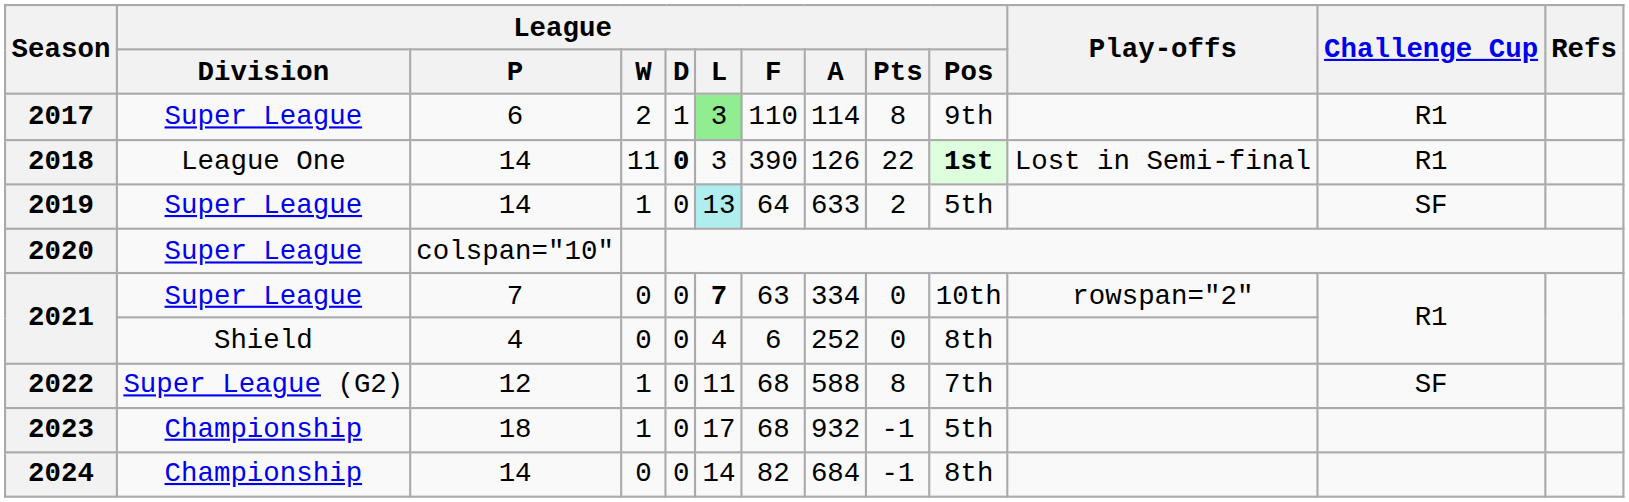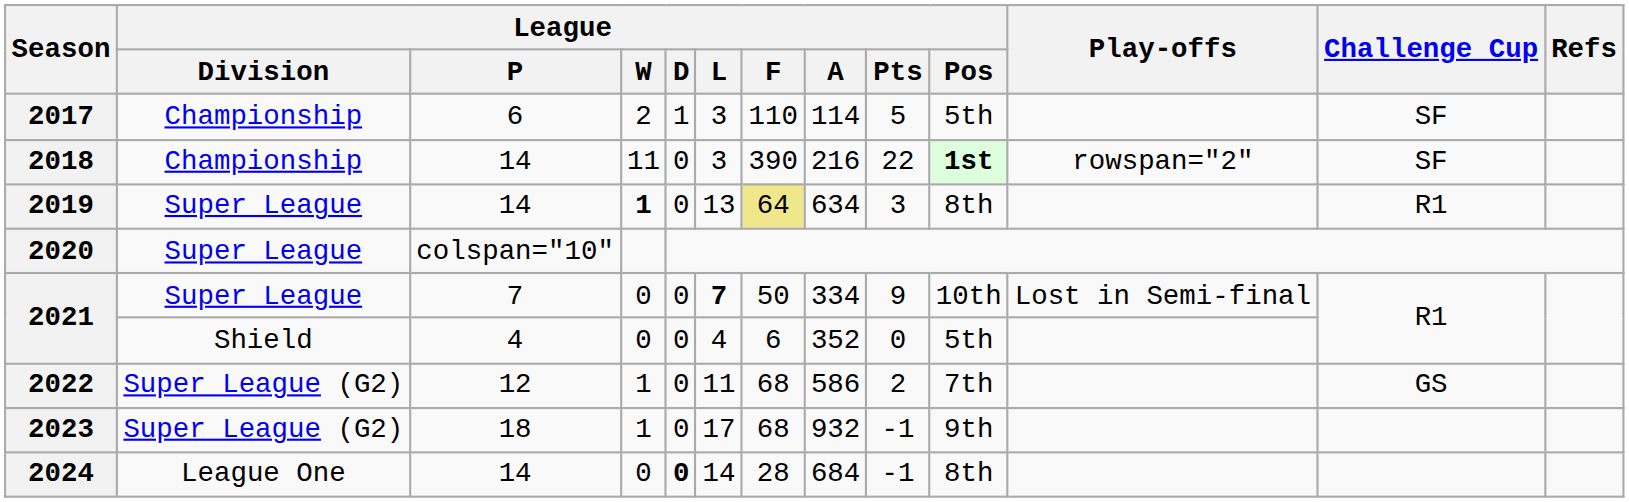2017 | League / Division: Super League -> Championship
2017 | League / L: lightgreen background -> no background
2017 | League / Pts: 8 -> 5
2017 | League / Pos: 9th -> 5th
2017 | Challenge Cup: R1 -> SF
2018 | League / Division: League One -> Championship
2018 | League / D: bold -> normal
2018 | League / A: 126 -> 216
2018 | Play-offs: Lost in Semi-final -> rowspan="2"
2018 | Challenge Cup: R1 -> SF
2019 | League / W: normal -> bold
2019 | League / L: paleturquoise background -> no background
2019 | League / F: no background -> khaki background
2019 | League / A: 633 -> 634
2019 | League / Pts: 2 -> 3
2019 | League / Pos: 5th -> 8th
2019 | Challenge Cup: SF -> R1
2021 / 7 | League / F: 63 -> 50
2021 / 7 | League / Pts: 0 -> 9
2021 / 7 | Play-offs: rowspan="2" -> Lost in Semi-final
2021 / 4 | League / A: 252 -> 352
2021 / 4 | League / Pos: 8th -> 5th
2022 | League / A: 588 -> 586
2022 | League / Pts: 8 -> 2
2022 | Challenge Cup: SF -> GS
2023 | League / Division: Championship -> Super League (G2)
2023 | League / Pos: 5th -> 9th
2024 | League / Division: Championship -> League One
2024 | League / D: normal -> bold
2024 | League / F: 82 -> 28
